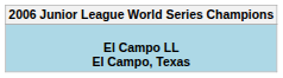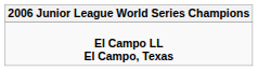row 2 | column 1: lightblue background -> no background
